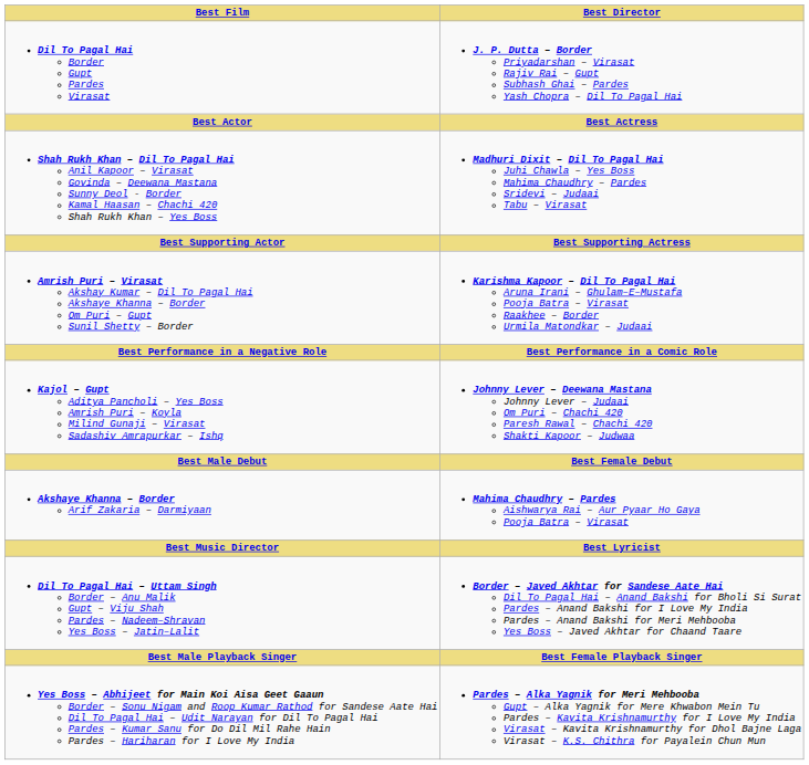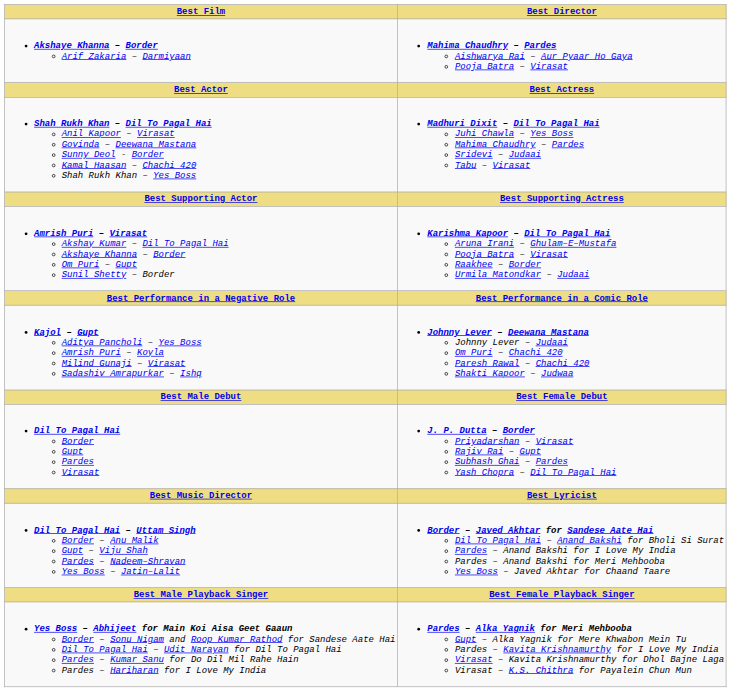rows swapped: Dil To Pagal Hai Border Gupt Pardes Virasat <-> Akshaye Khanna – Border Arif Zakaria – Darmiyaan
